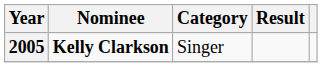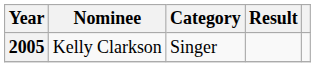2005 | Nominee: bold -> normal
